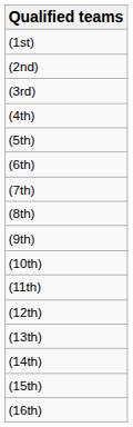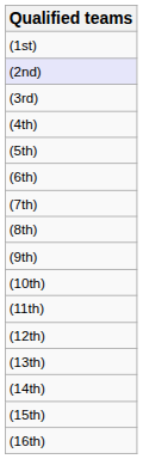row 3 | column 1: no background -> lavender background
